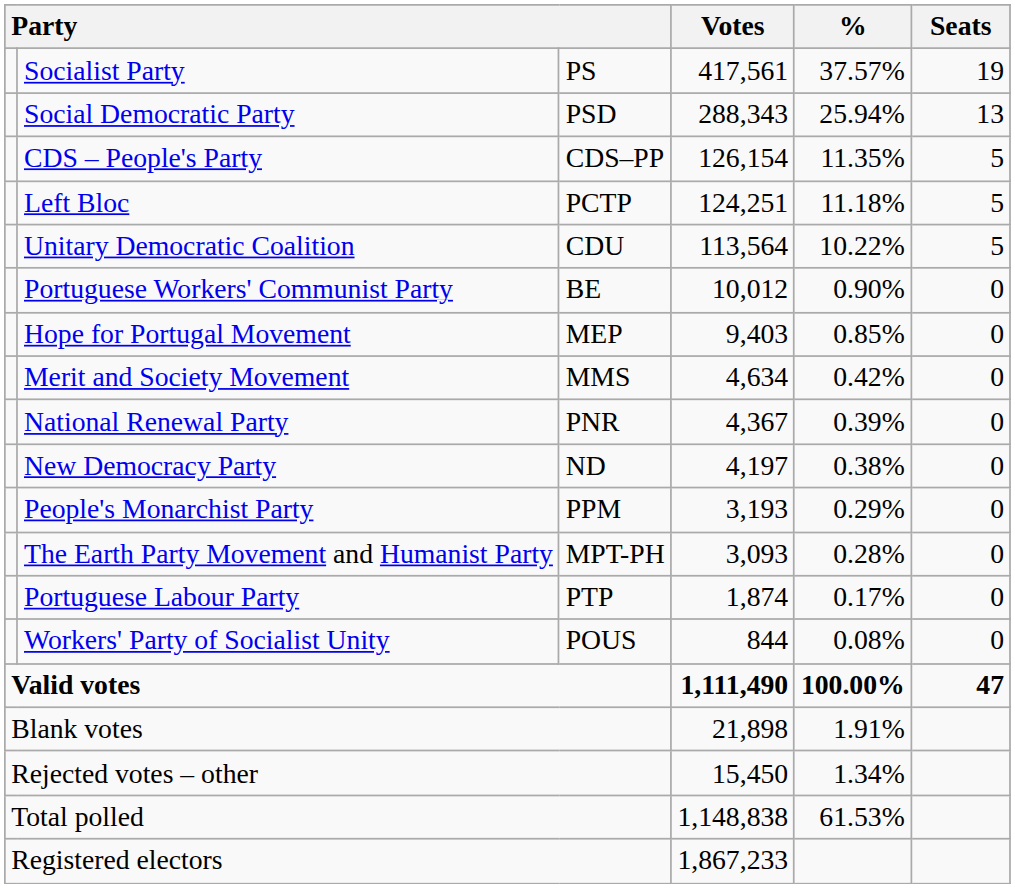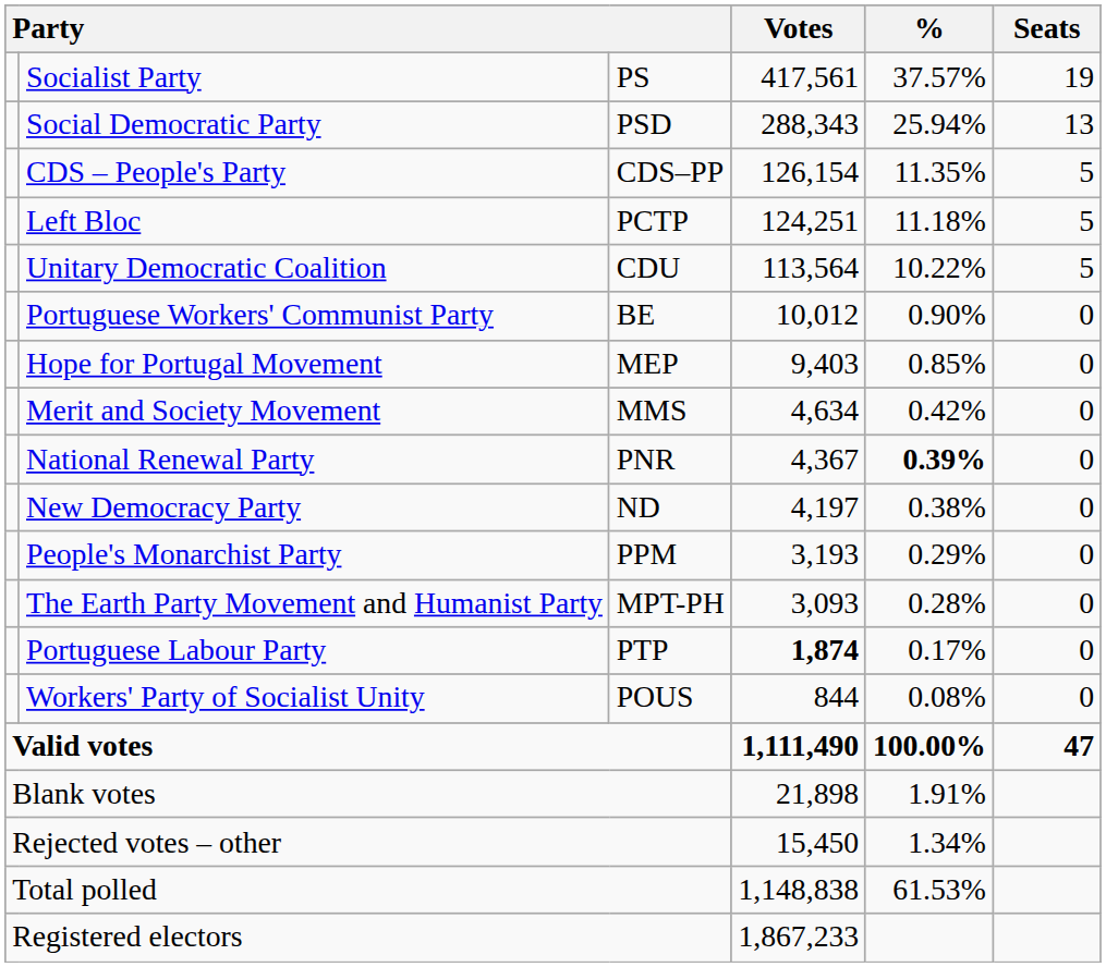National Renewal Party | %: normal -> bold
Portuguese Labour Party | Votes: normal -> bold
